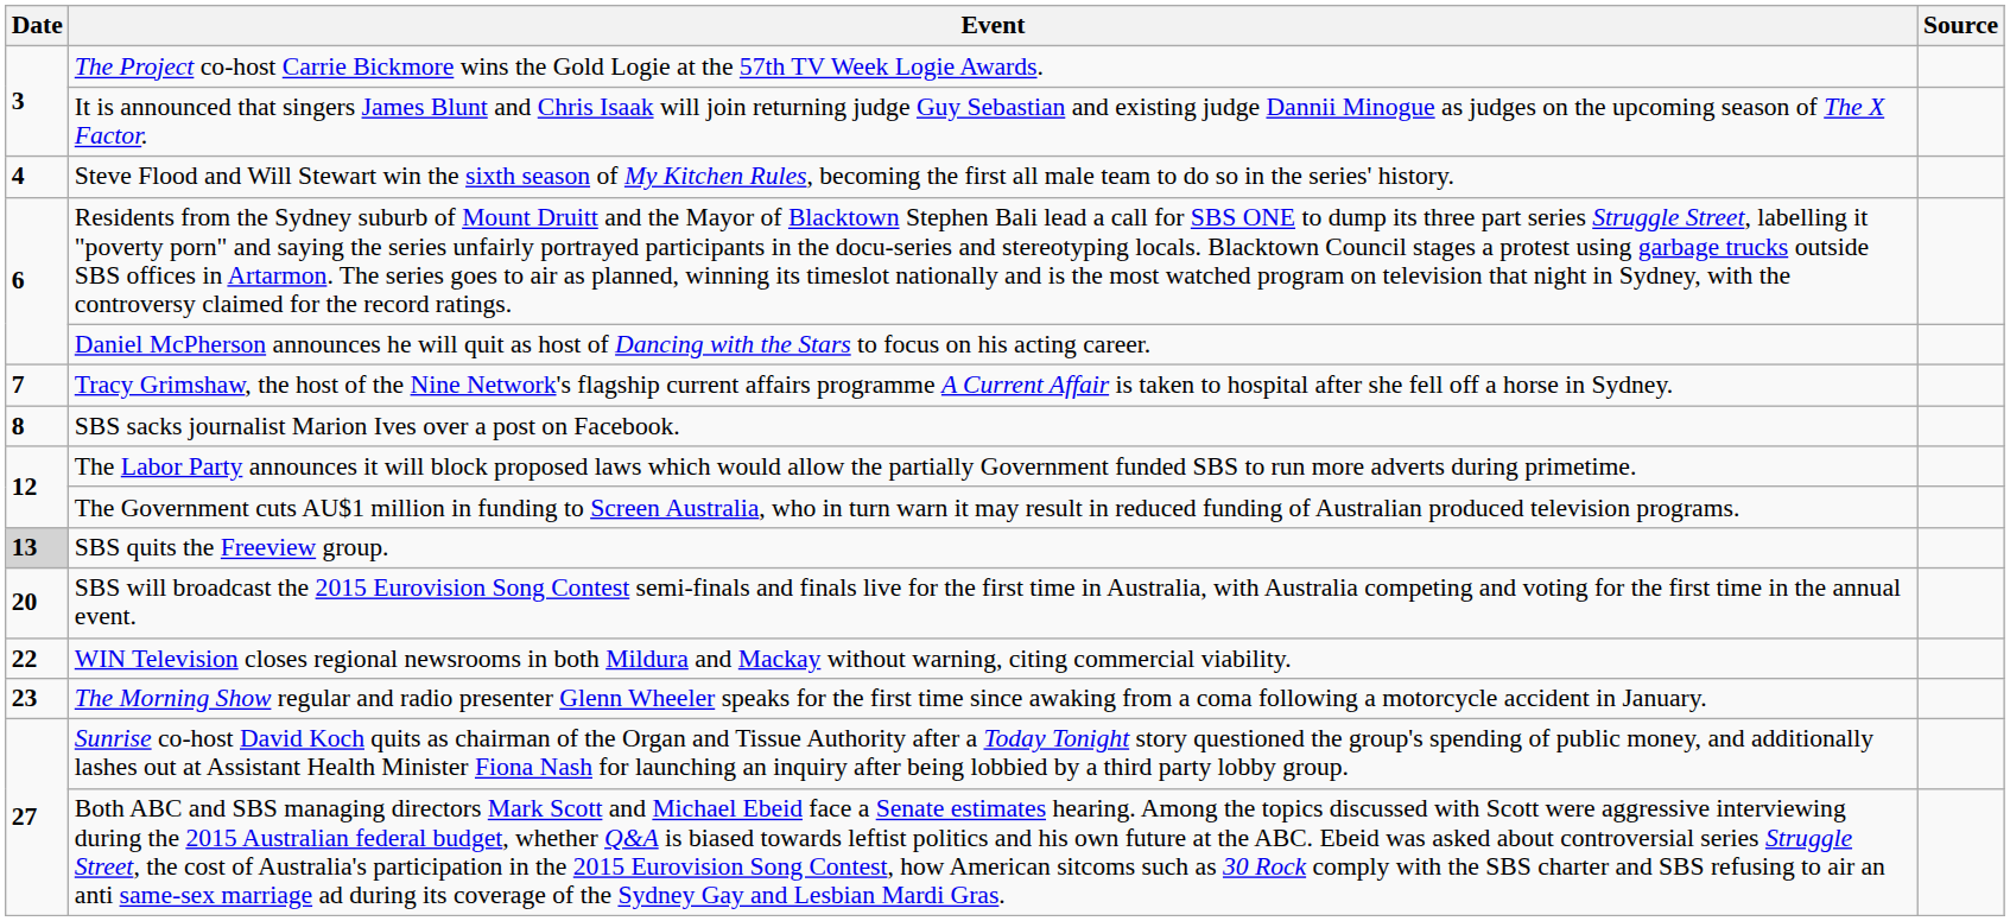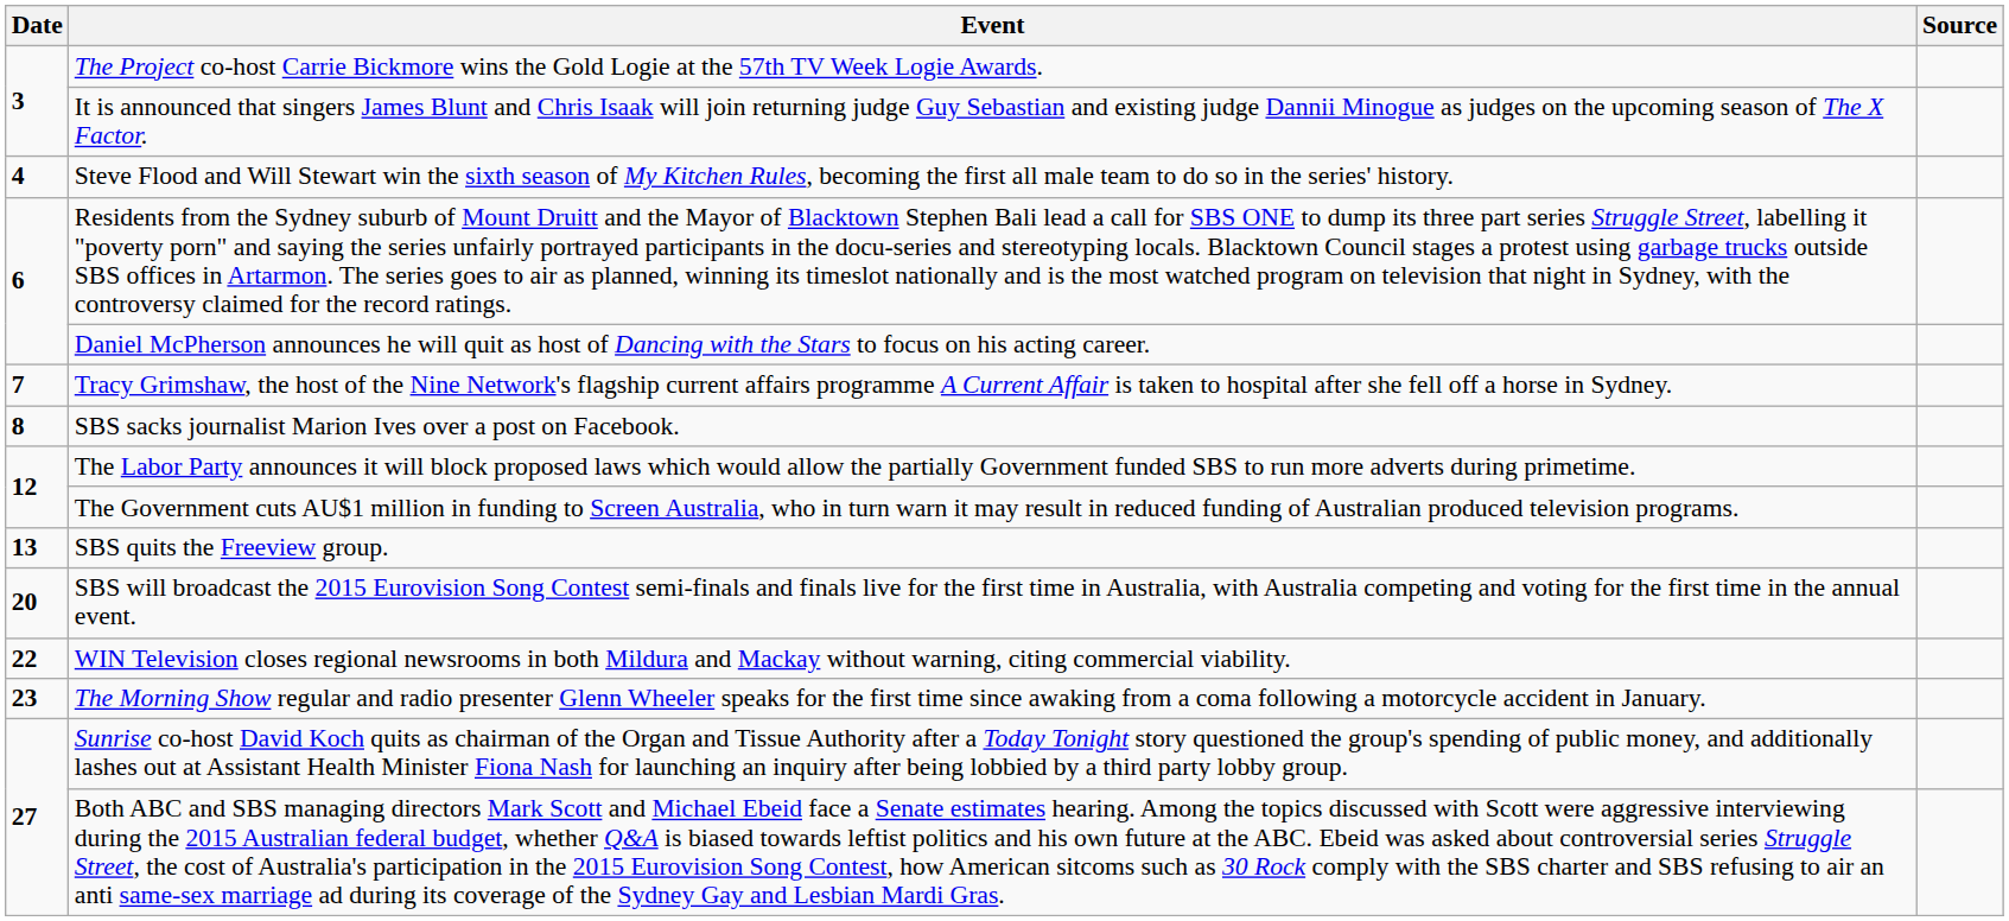SBS quits the Freeview group. | Date: lightgrey background -> no background
